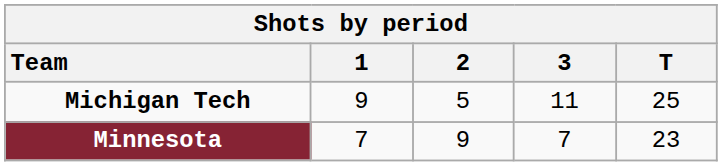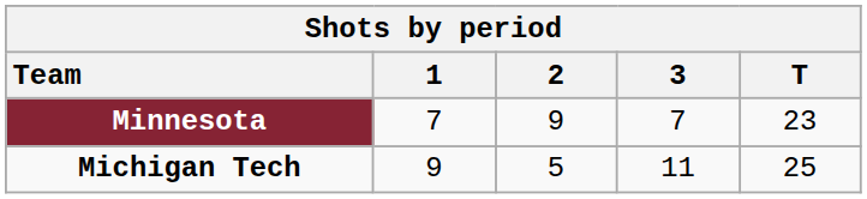rows swapped: Michigan Tech <-> Minnesota
